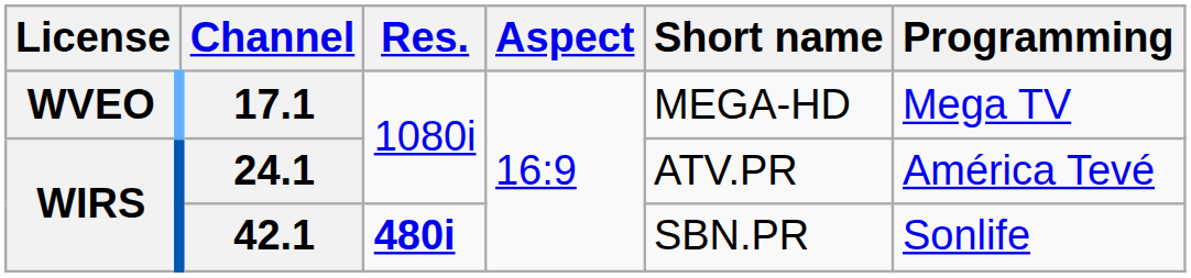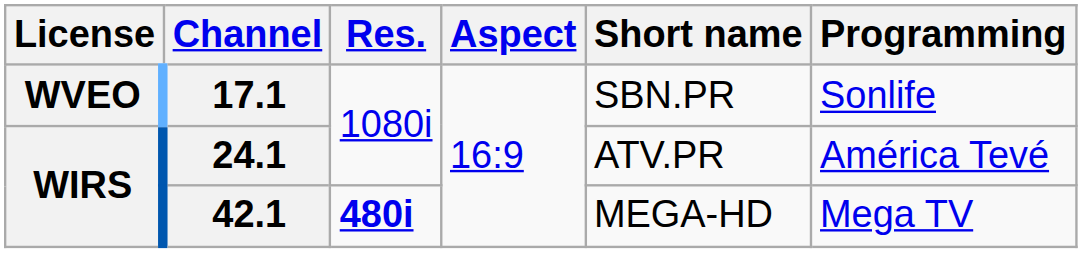17.1 | Short name: MEGA-HD -> SBN.PR
17.1 | Programming: Mega TV -> Sonlife
42.1 | Short name: SBN.PR -> MEGA-HD
42.1 | Programming: Sonlife -> Mega TV
